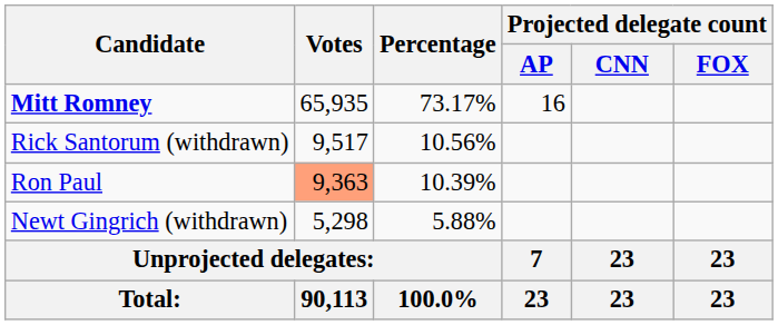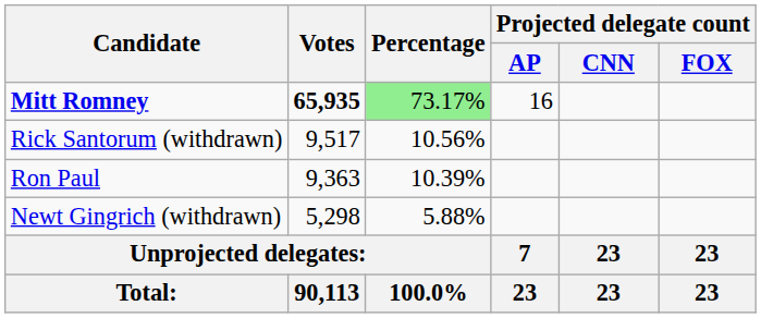Mitt Romney | Votes: normal -> bold
Mitt Romney | Percentage: no background -> lightgreen background
Ron Paul | Votes: lightsalmon background -> no background
